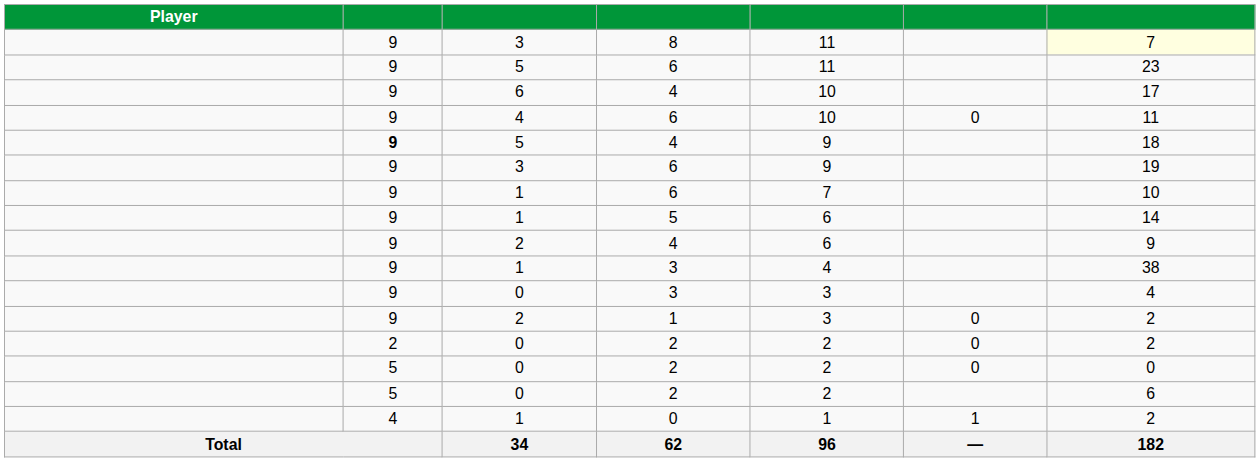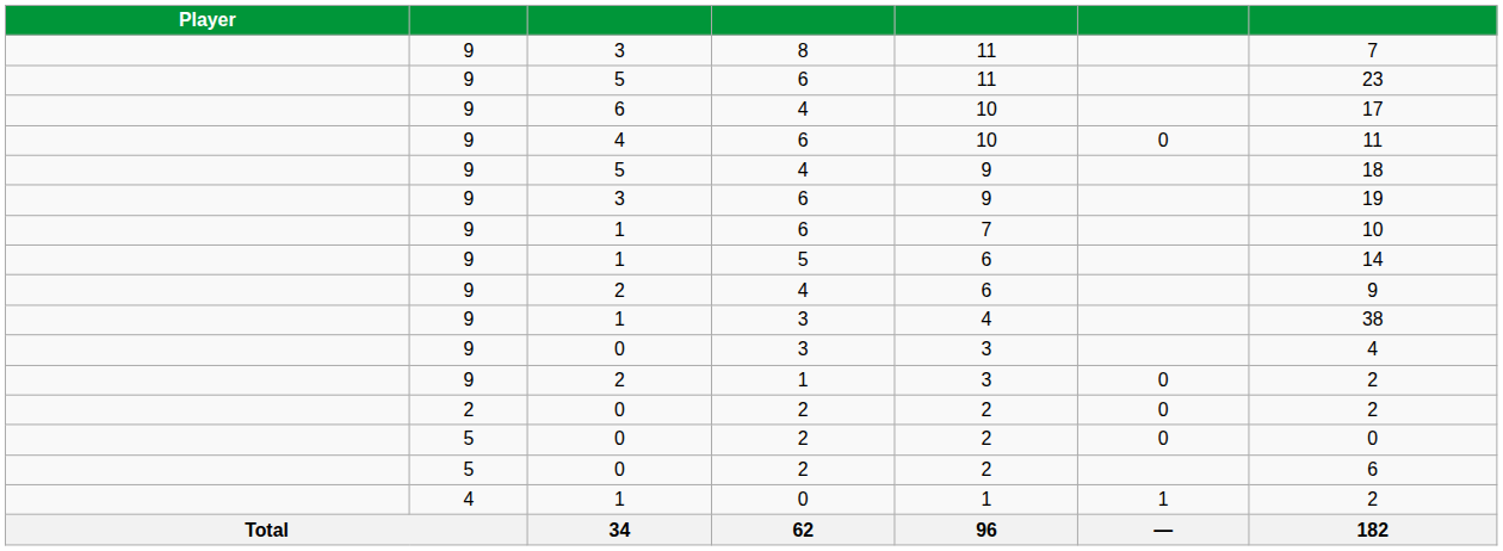8 | column 7: lightyellow background -> no background
5 / 4 | column 2: bold -> normal
